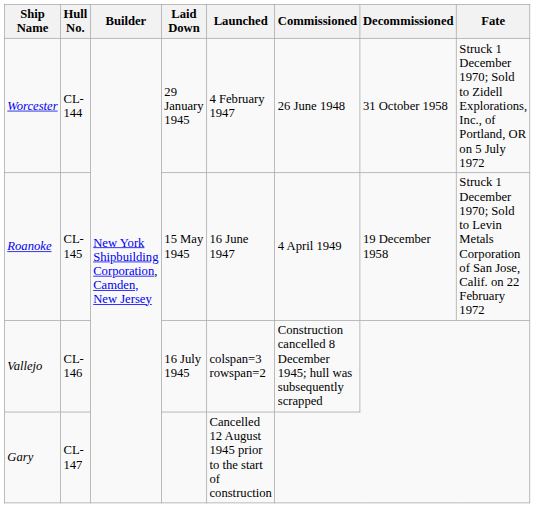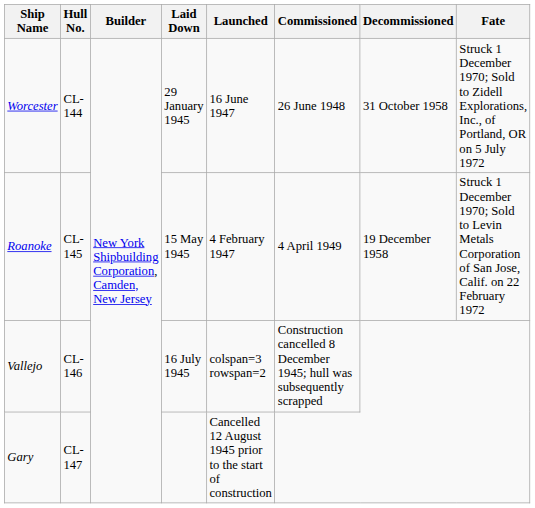Worcester | Launched: 4 February 1947 -> 16 June 1947
Roanoke | Launched: 16 June 1947 -> 4 February 1947
